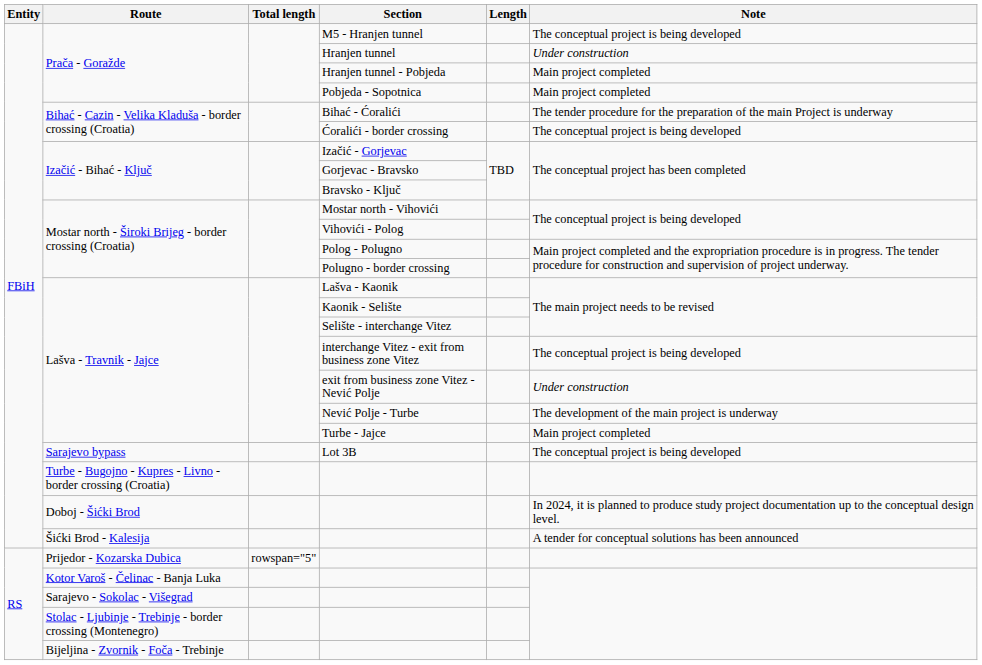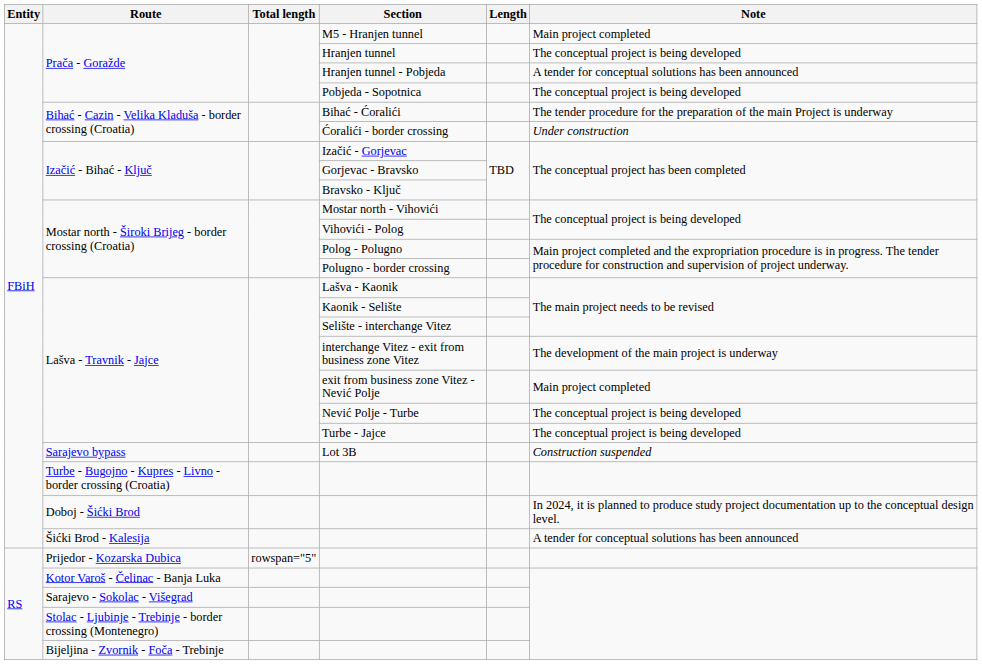M5 - Hranjen tunnel | Note: The conceptual project is being developed -> Main project completed
Hranjen tunnel | Note: Under construction -> The conceptual project is being developed
Hranjen tunnel - Pobjeda | Note: Main project completed -> A tender for conceptual solutions has been announced
Pobjeda - Sopotnica | Note: Main project completed -> The conceptual project is being developed
Ćoralići - border crossing | Note: The conceptual project is being developed -> Under construction
interchange Vitez - exit from business zone Vitez | Note: The conceptual project is being developed -> The development of the main project is underway
exit from business zone Vitez - Nević Polje | Note: Under construction -> Main project completed
Nević Polje - Turbe | Note: The development of the main project is underway -> The conceptual project is being developed
Turbe - Jajce | Note: Main project completed -> The conceptual project is being developed
Lot 3B | Note: The conceptual project is being developed -> Construction suspended
